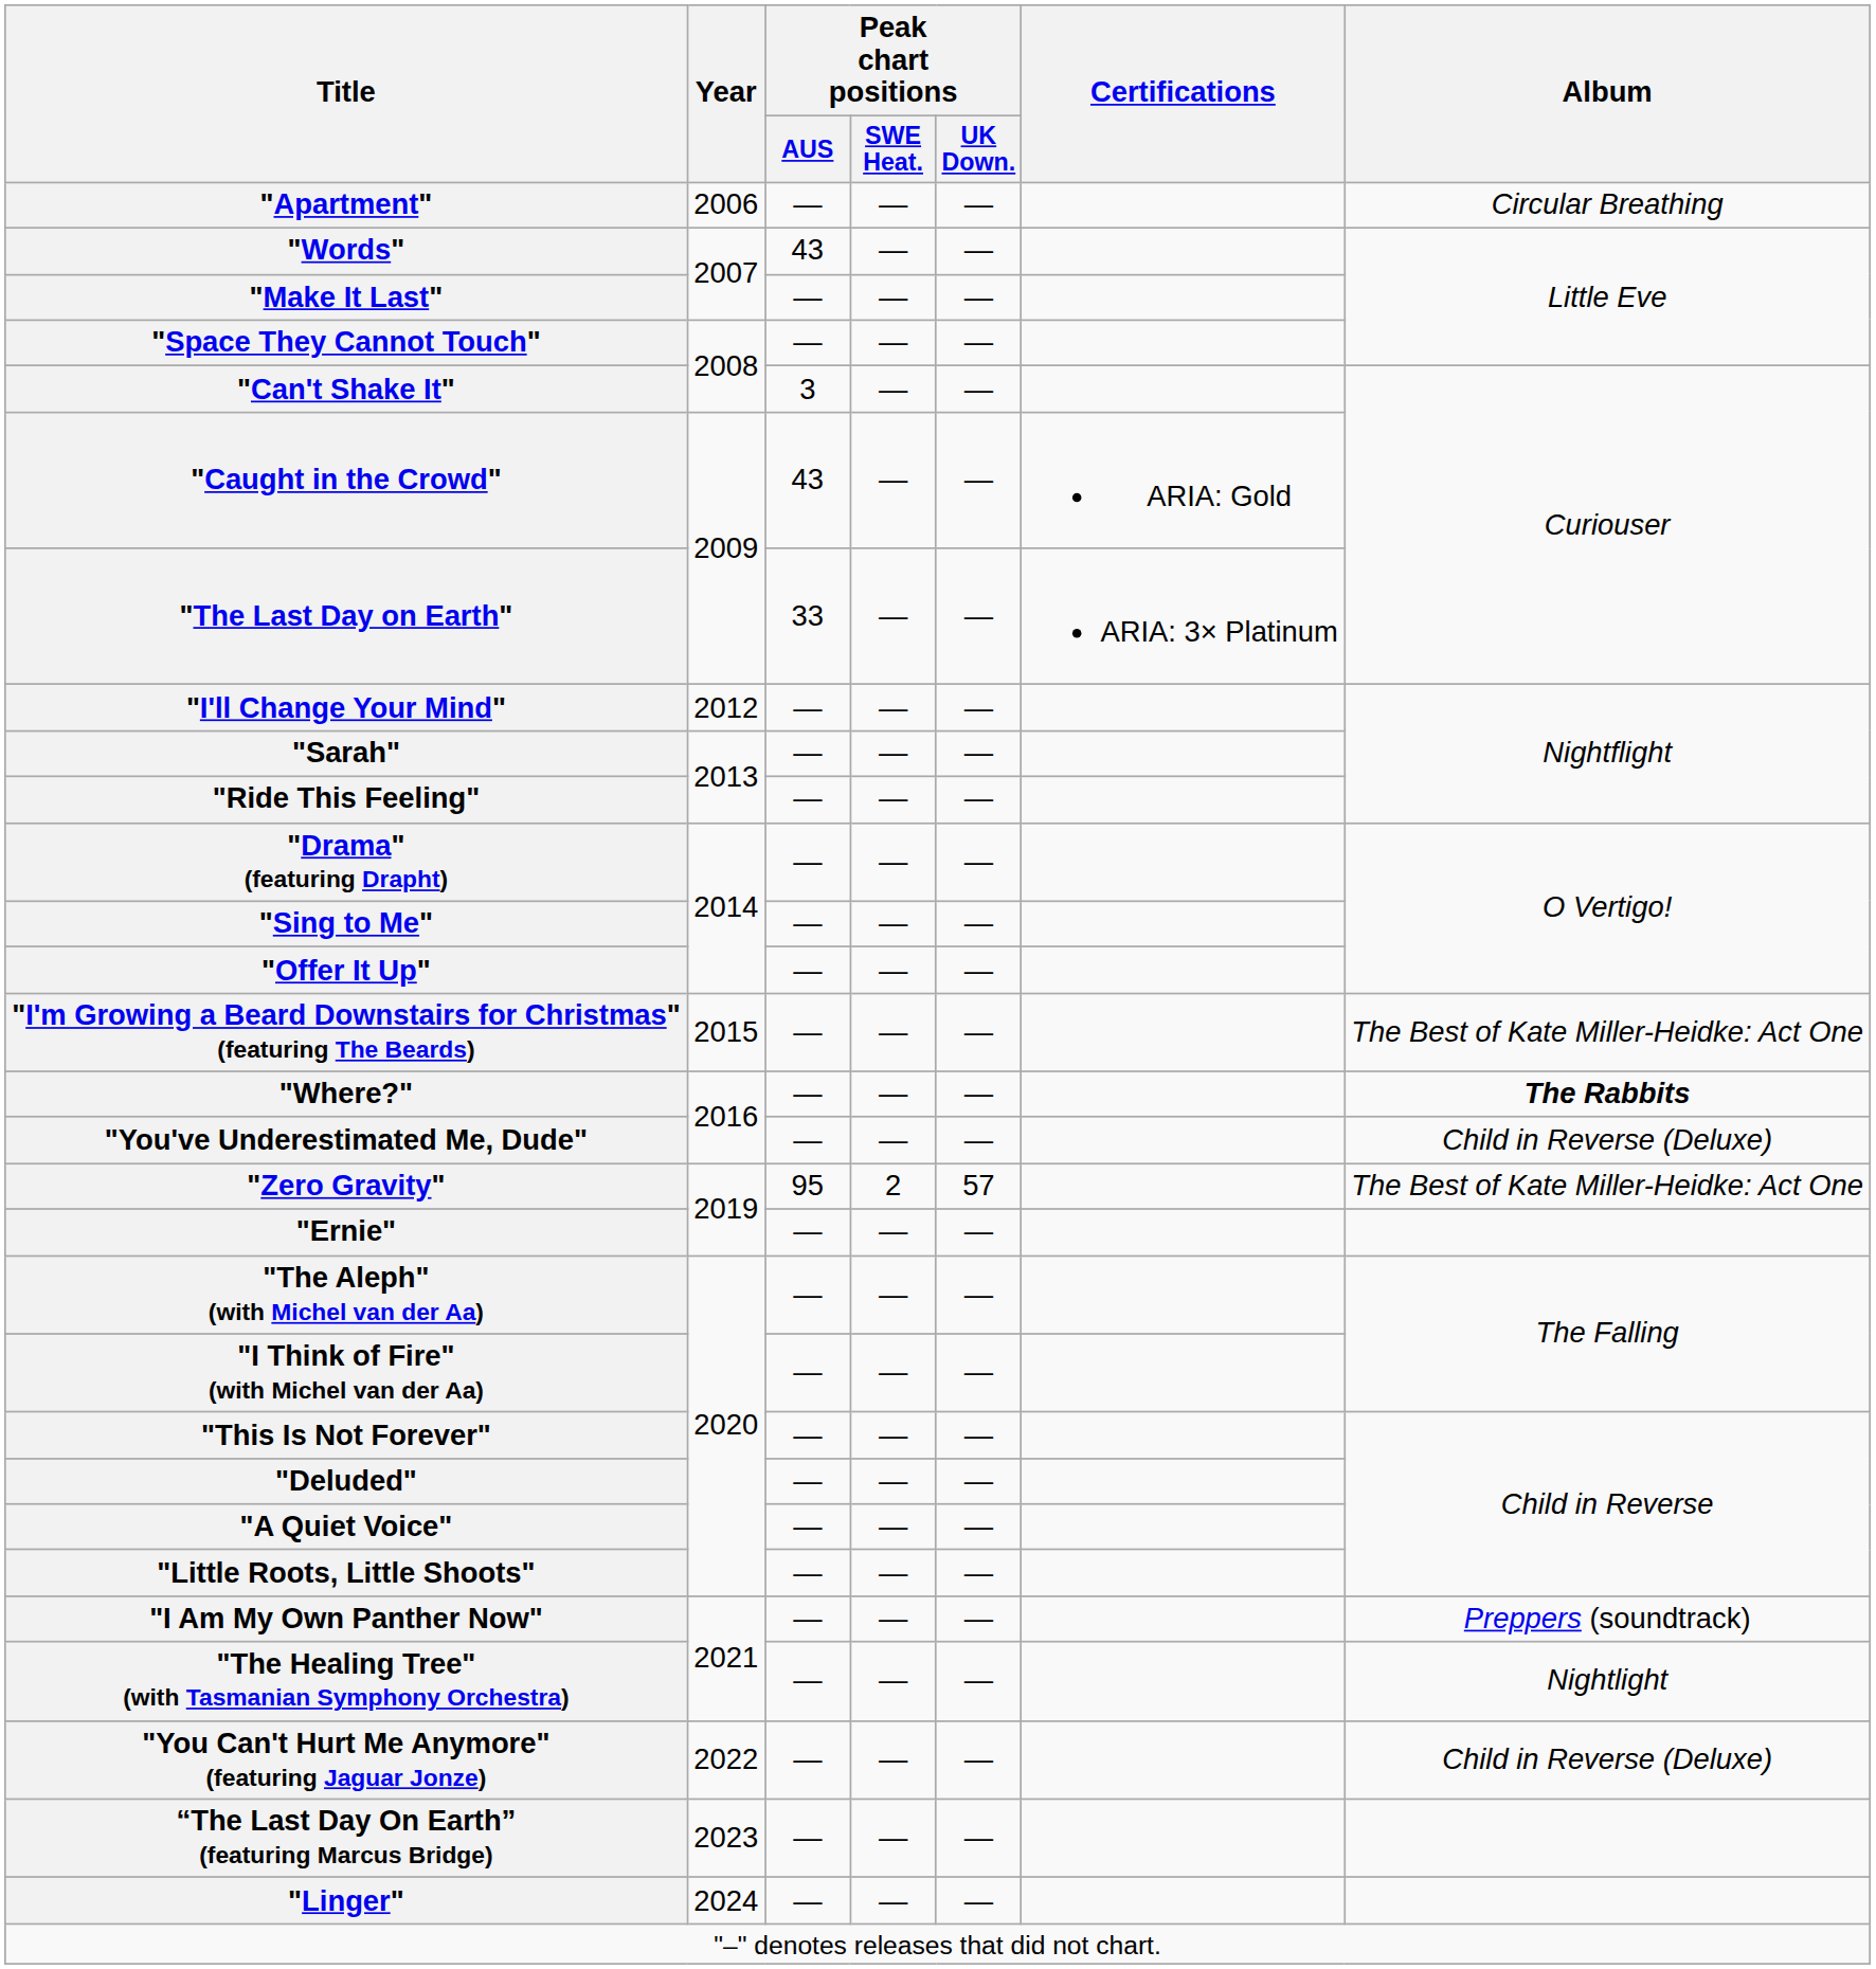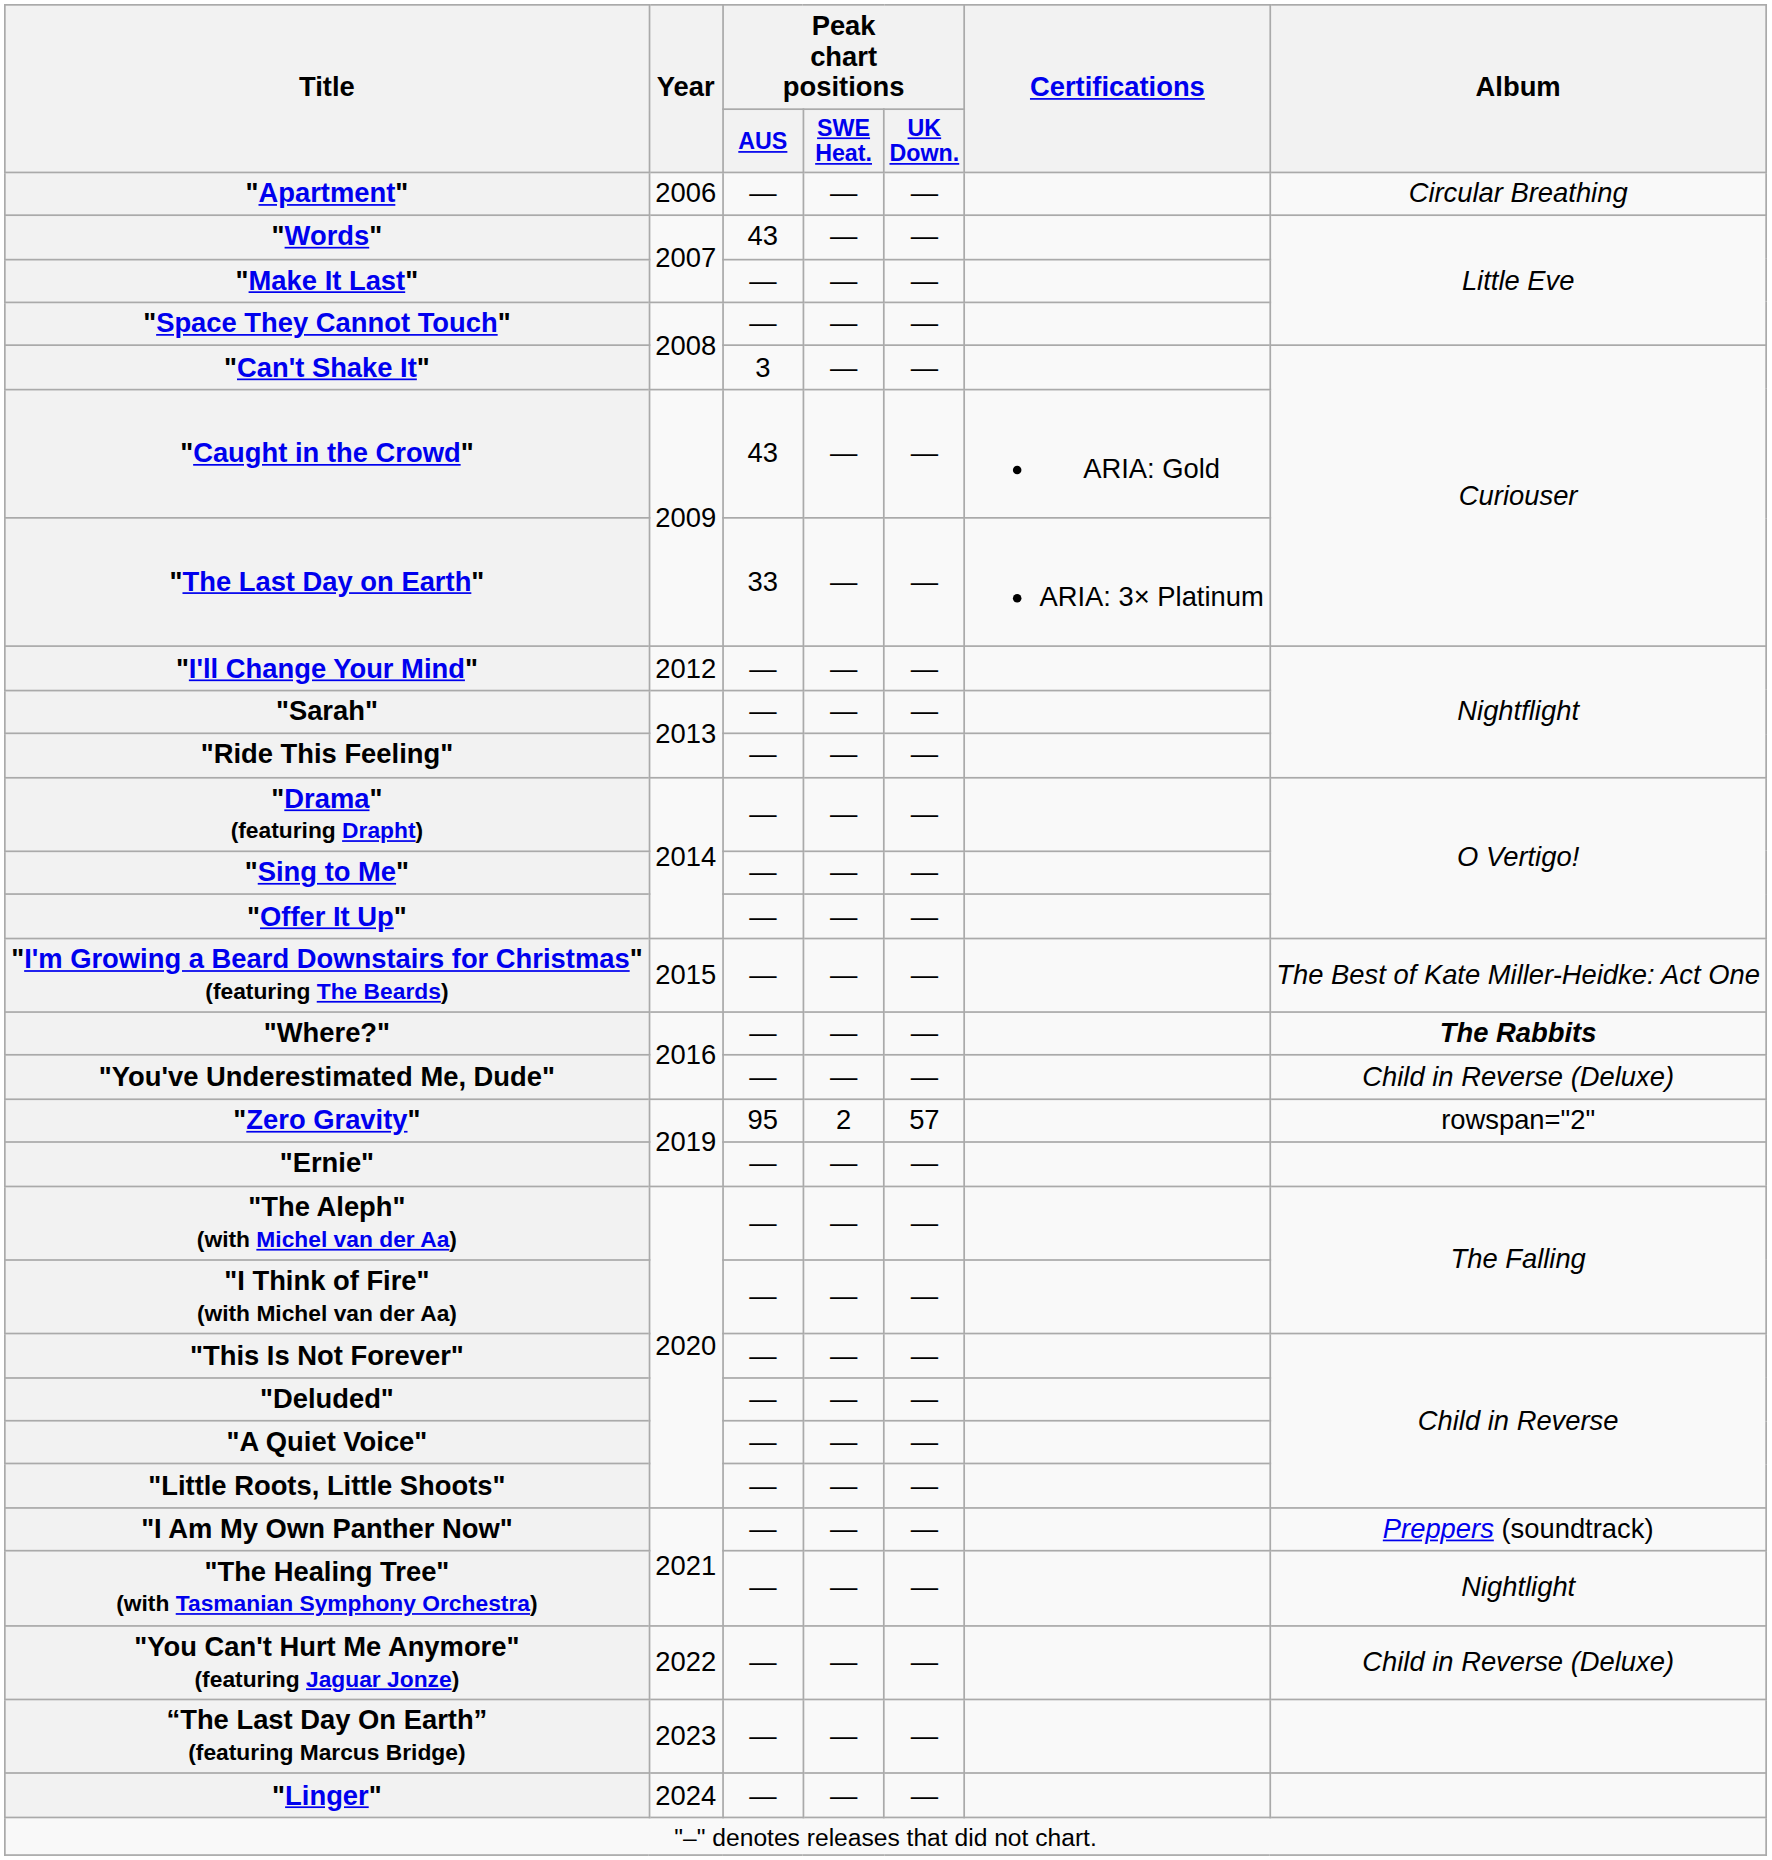"Zero Gravity" | Album: The Best of Kate Miller-Heidke: Act One -> rowspan="2"
